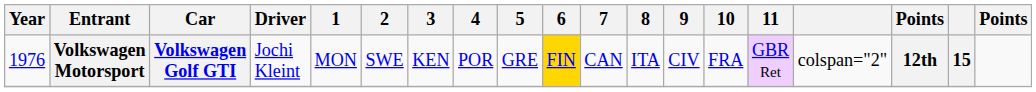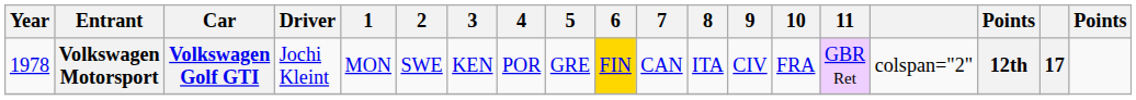Volkswagen Motorsport | Year: 1976 -> 1978
Volkswagen Motorsport | column 18: 15 -> 17
